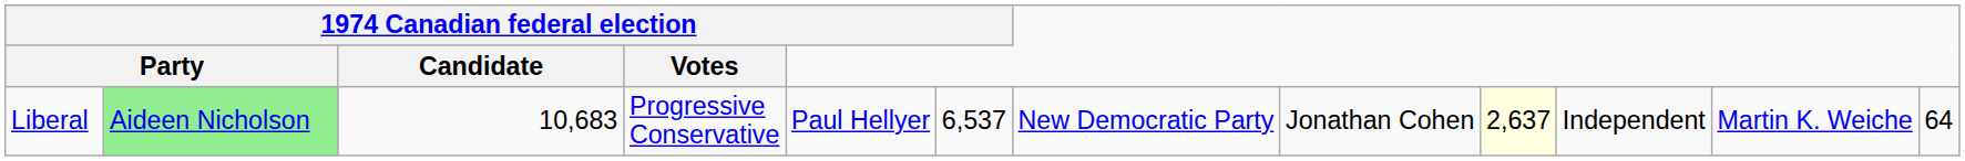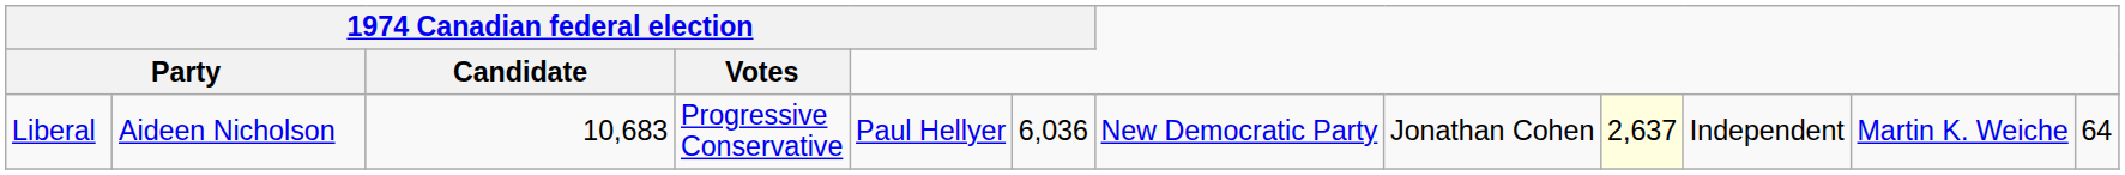Liberal | column 2: lightgreen background -> no background
Liberal | column 6: 6,537 -> 6,036
